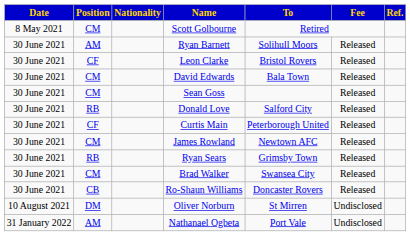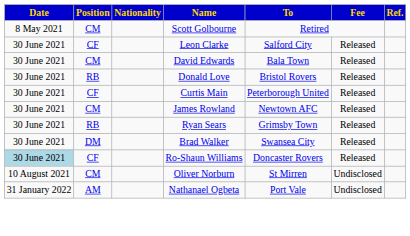- row: 30 June 2021 | AM | Ryan Barnett | Solihull Moors | Released
Leon Clarke | To: Bristol Rovers -> Salford City
- row: 30 June 2021 | CM | Sean Goss | Released
Donald Love | To: Salford City -> Bristol Rovers
Brad Walker | Position: CM -> DM
Ro-Shaun Williams | Date: no background -> lightblue background
Ro-Shaun Williams | Position: CB -> CF
Oliver Norburn | Position: DM -> CM
